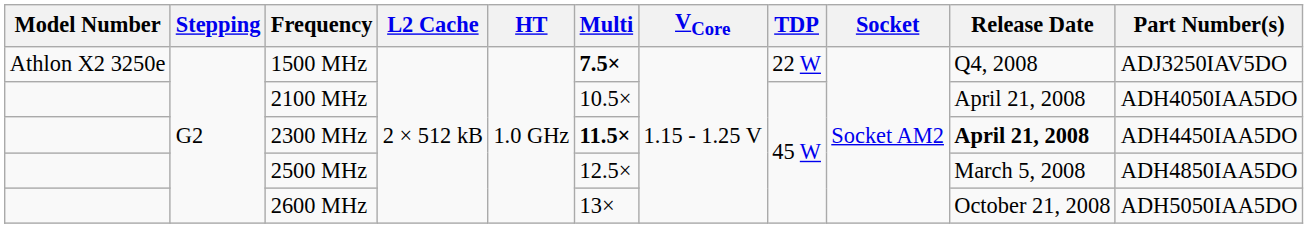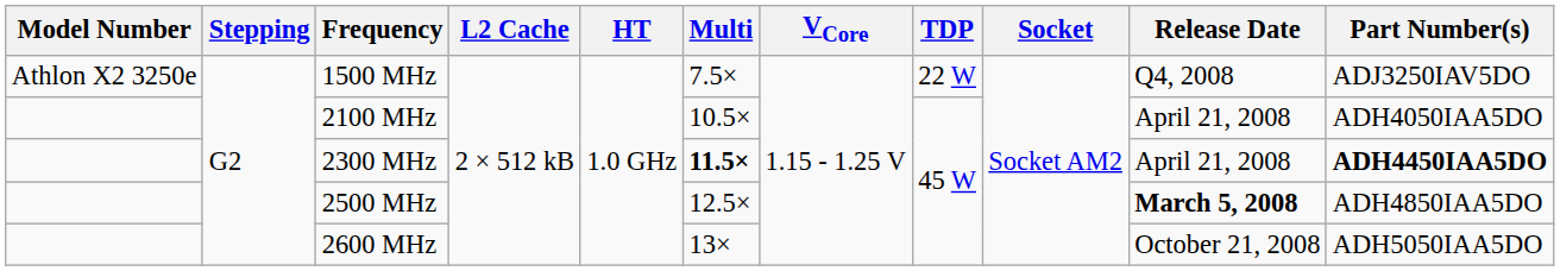1500 MHz | Multi: bold -> normal
2300 MHz | Release Date: bold -> normal
2300 MHz | Part Number(s): normal -> bold
2500 MHz | Release Date: normal -> bold
